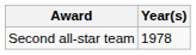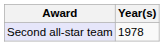row 2 | Award: no background -> lavender background
